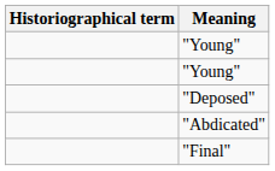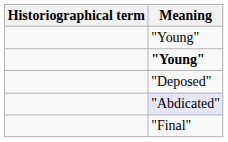row 3 | Meaning: normal -> bold
row 5 | Meaning: no background -> lavender background
